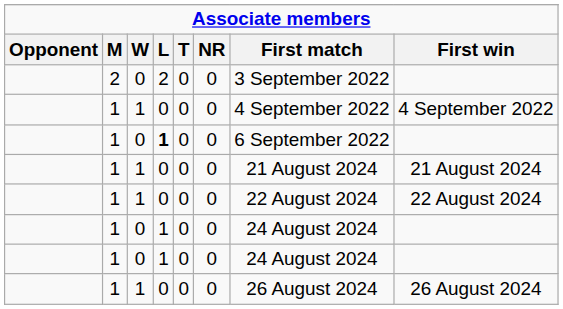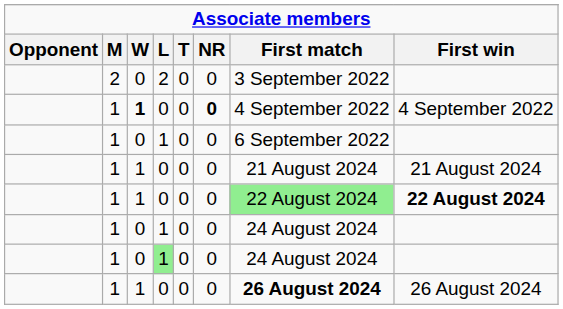row 4 | W: normal -> bold
row 4 | NR: normal -> bold
row 5 | L: bold -> normal
row 7 | First match: no background -> lightgreen background
row 7 | First win: normal -> bold
row 9 | L: no background -> lightgreen background
row 10 | First match: normal -> bold
